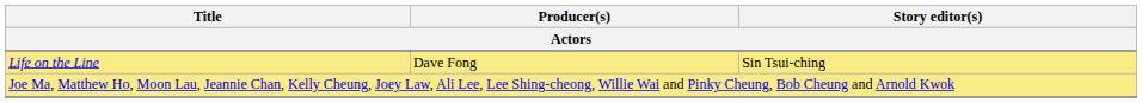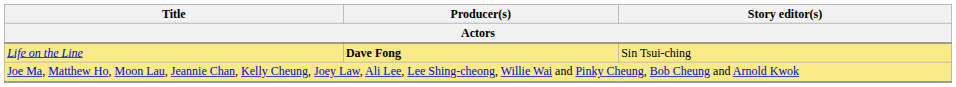Life on the Line | Producer(s): normal -> bold
